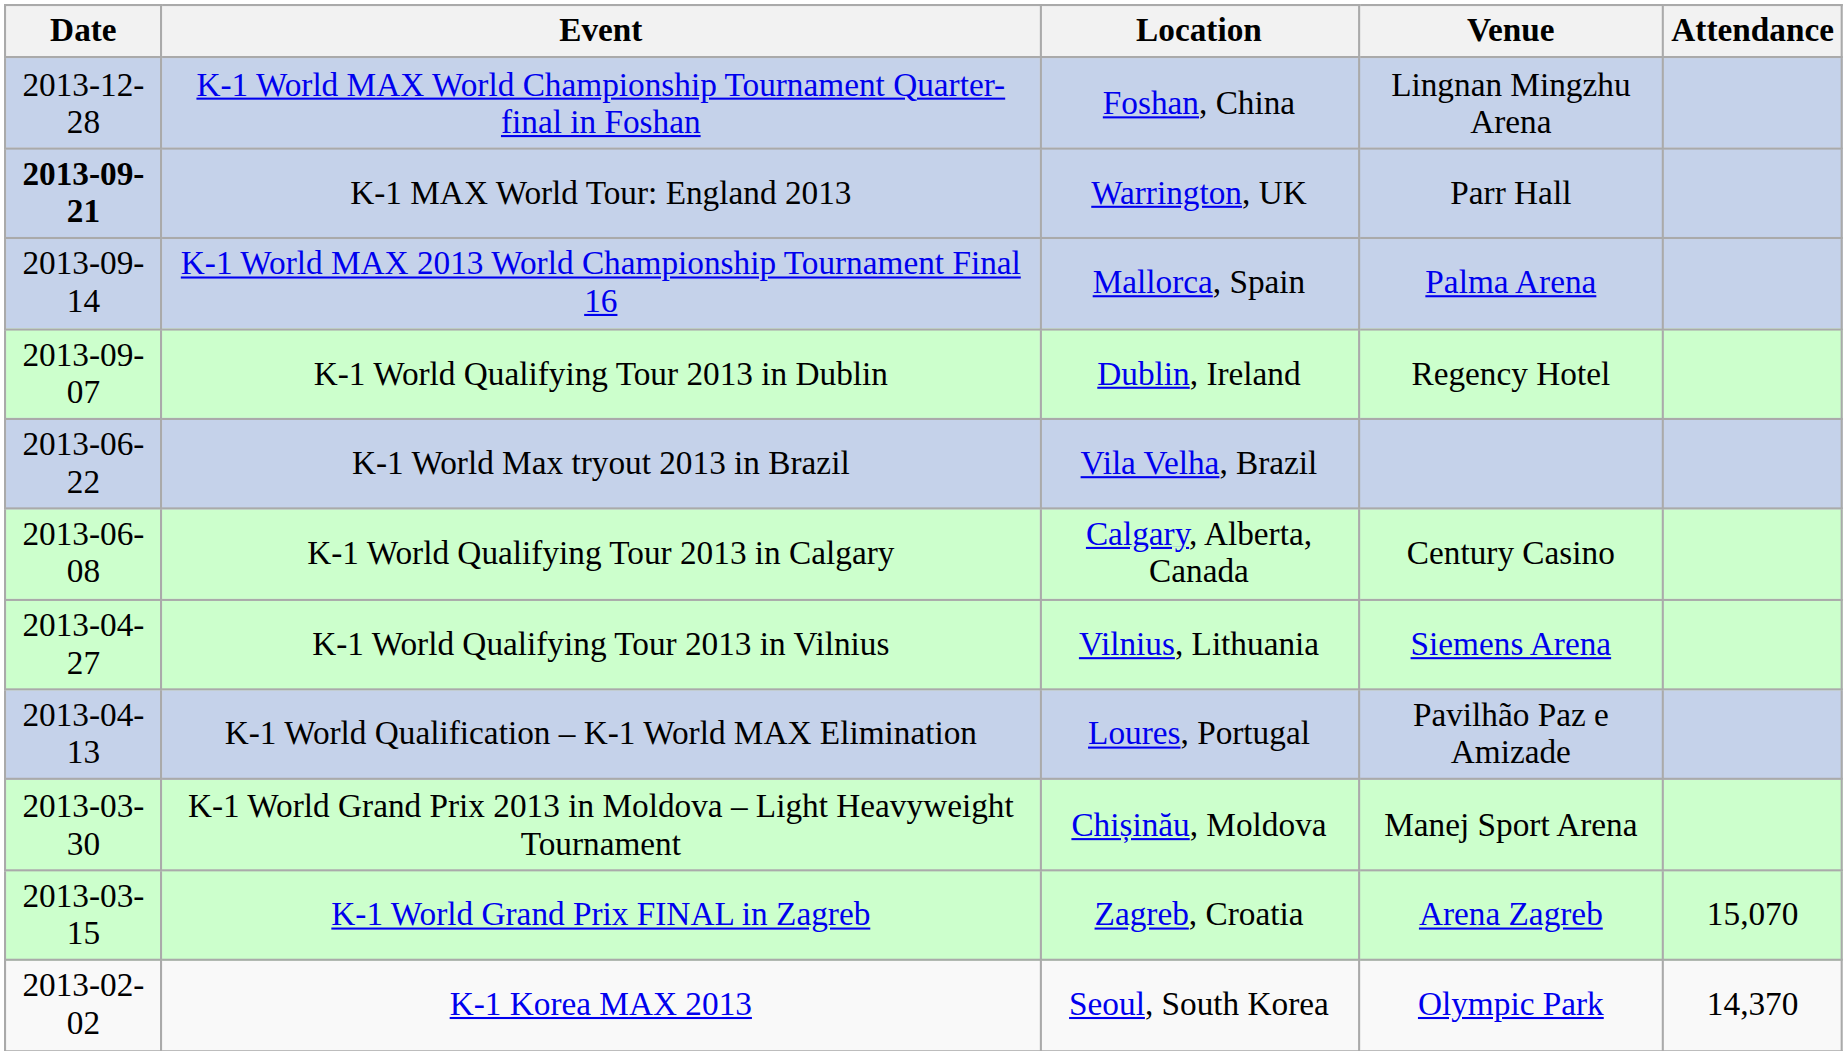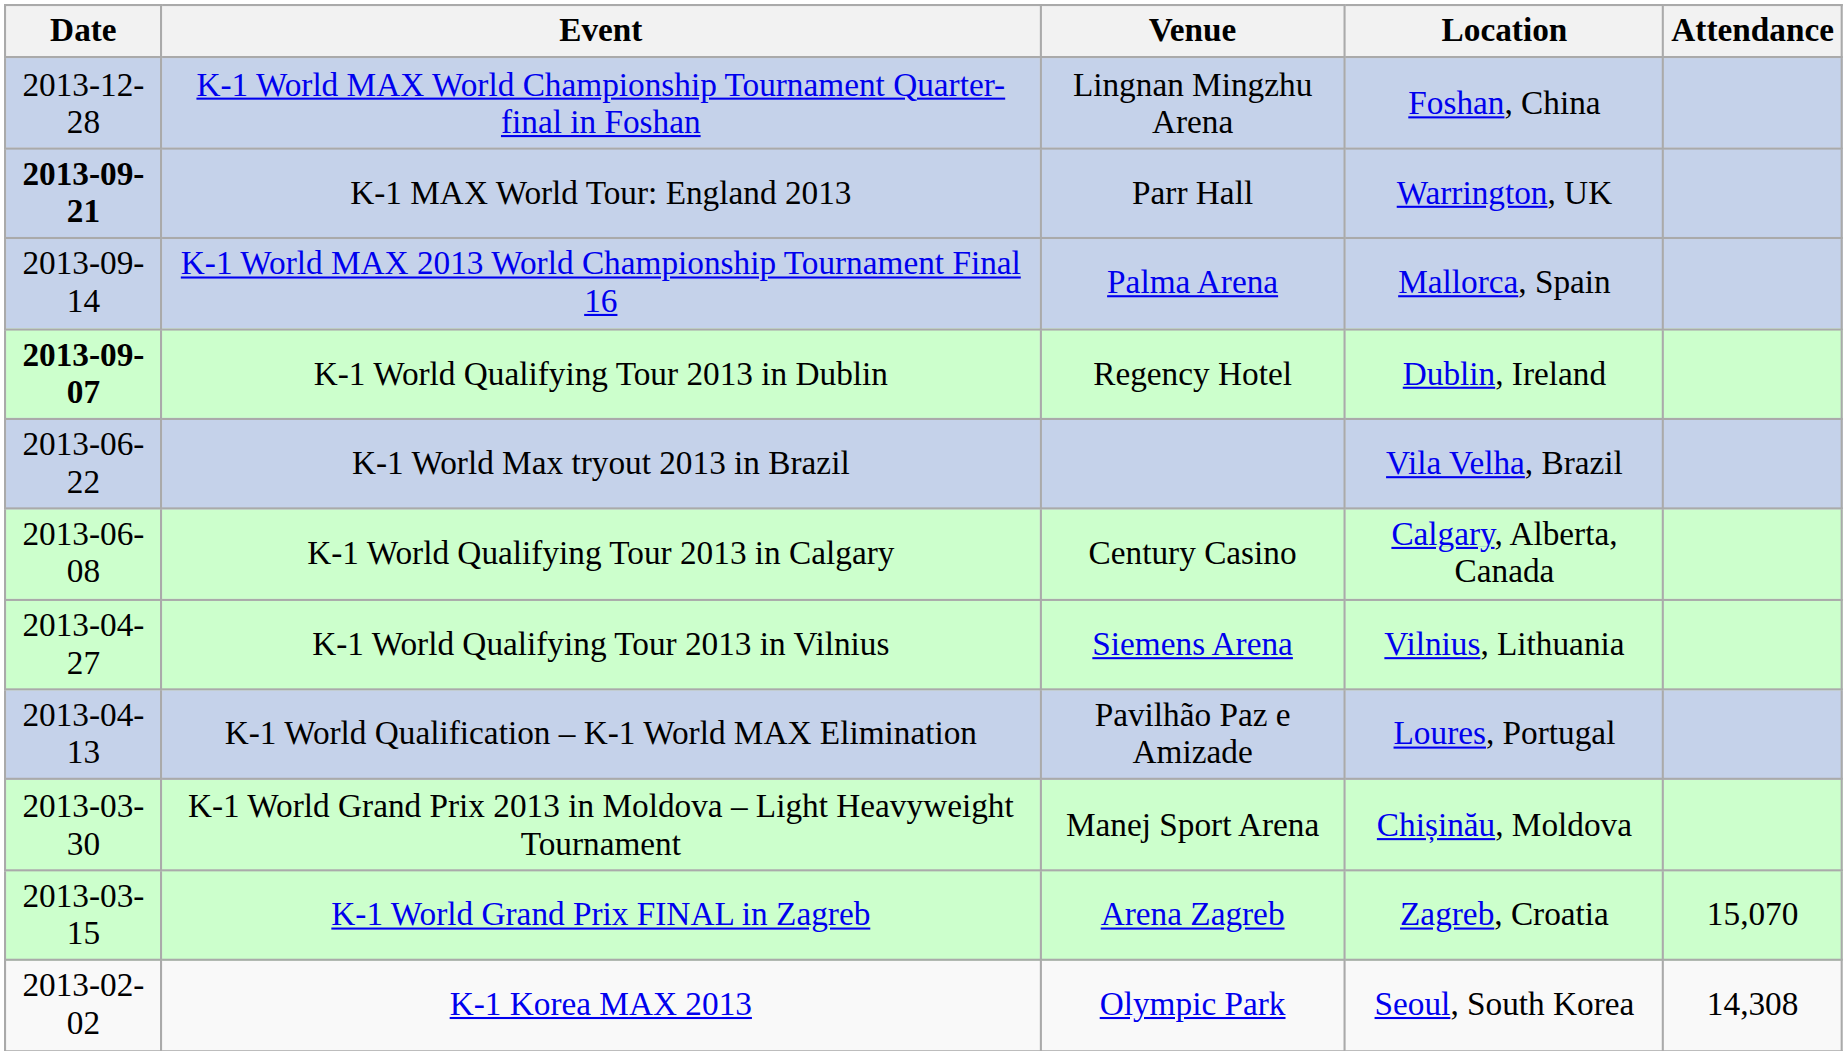columns swapped: Location <-> Venue
K-1 World Qualifying Tour 2013 in Dublin | Date: normal -> bold
K-1 Korea MAX 2013 | Attendance: 14,370 -> 14,308
